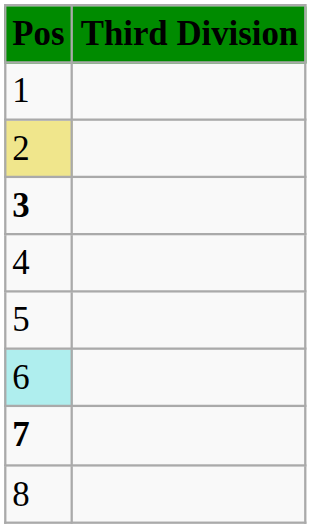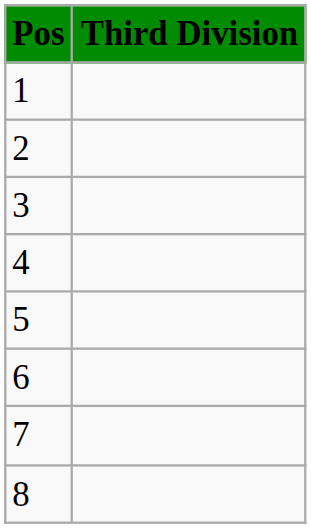2 | Pos: khaki background -> no background
3 | Pos: bold -> normal
6 | Pos: paleturquoise background -> no background
7 | Pos: bold -> normal
